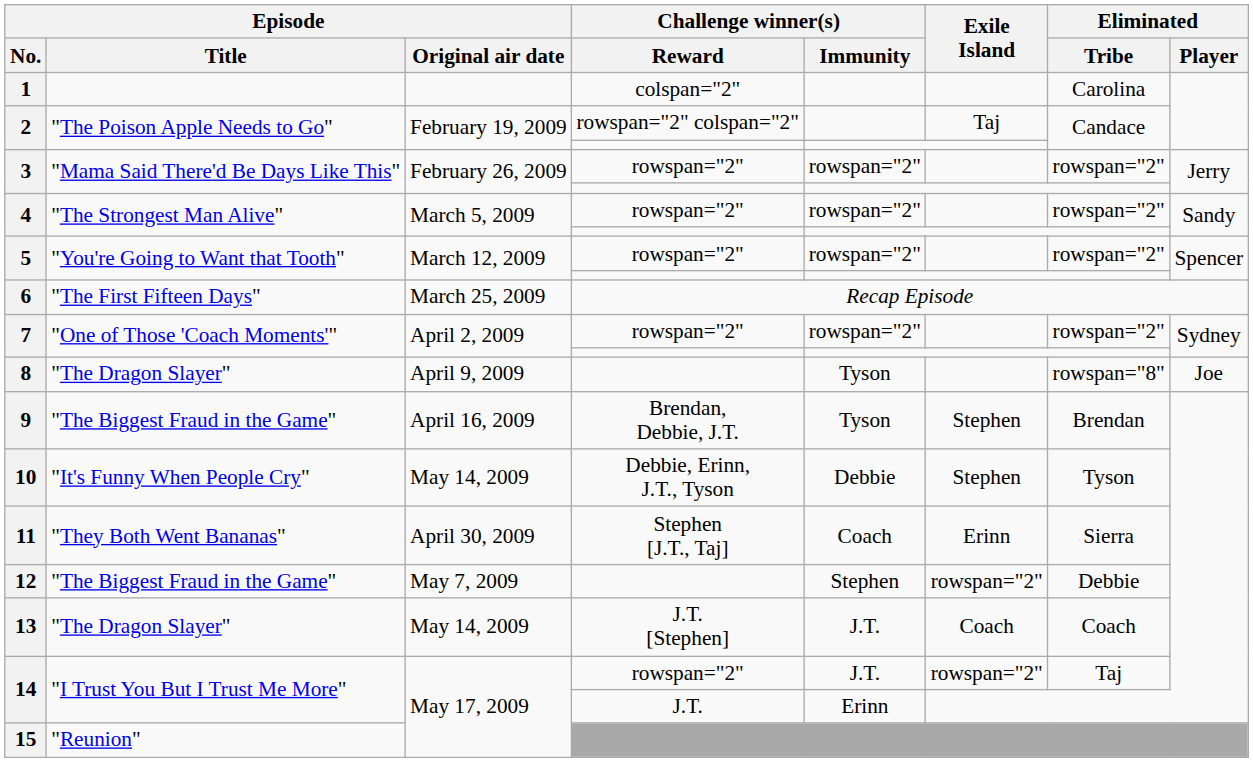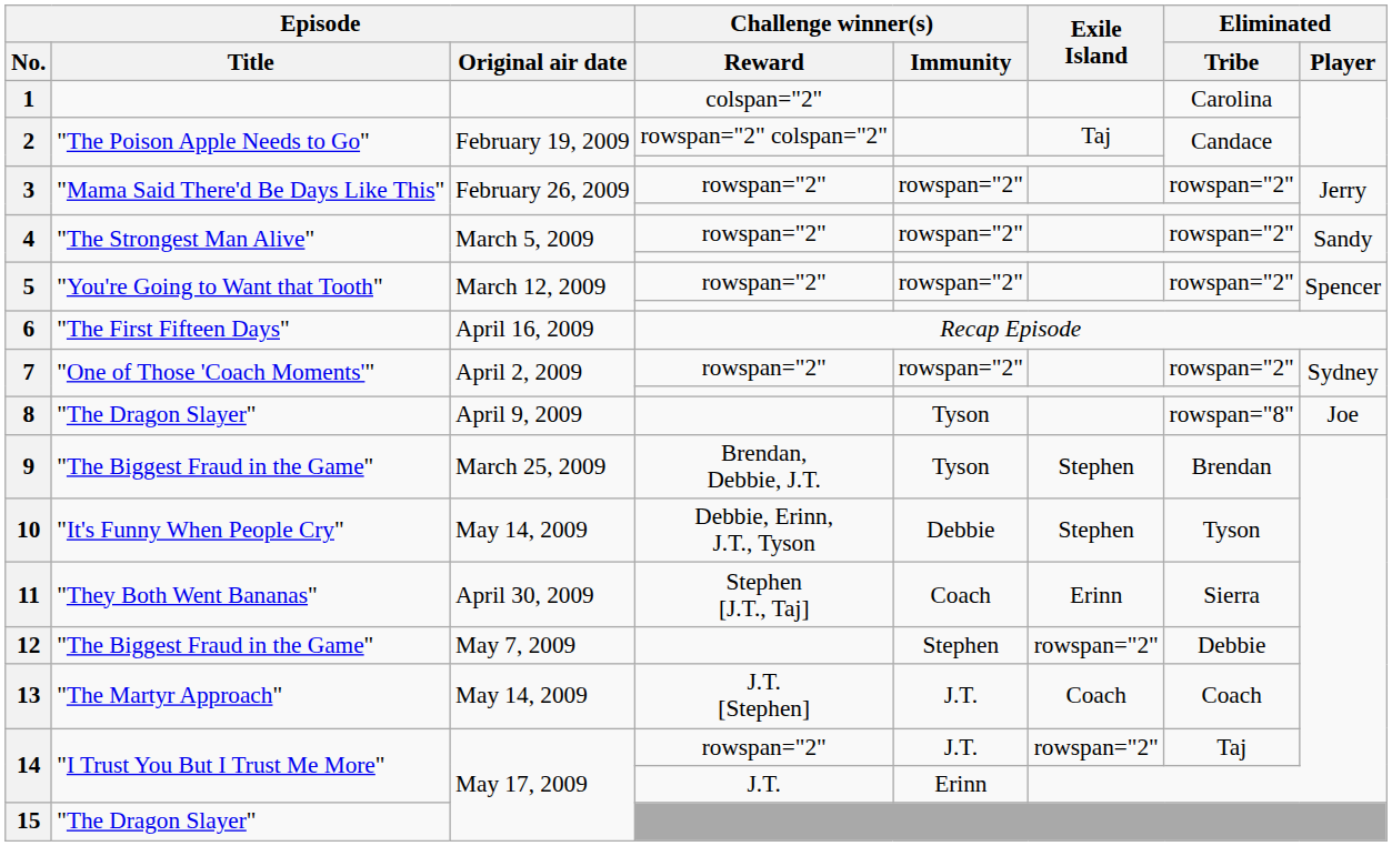6 | Episode / Original air date: March 25, 2009 -> April 16, 2009
9 | Episode / Original air date: April 16, 2009 -> March 25, 2009
13 | Episode / Title: "The Dragon Slayer" -> "The Martyr Approach"
15 | Episode / Title: "Reunion" -> "The Dragon Slayer"
